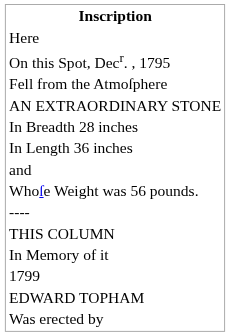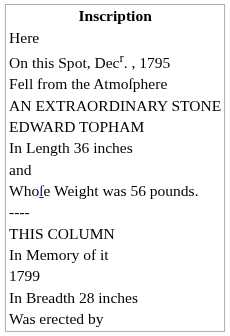row 6 | column 1: In Breadth 28 inches -> EDWARD TOPHAM
row 14 | column 1: EDWARD TOPHAM -> In Breadth 28 inches
